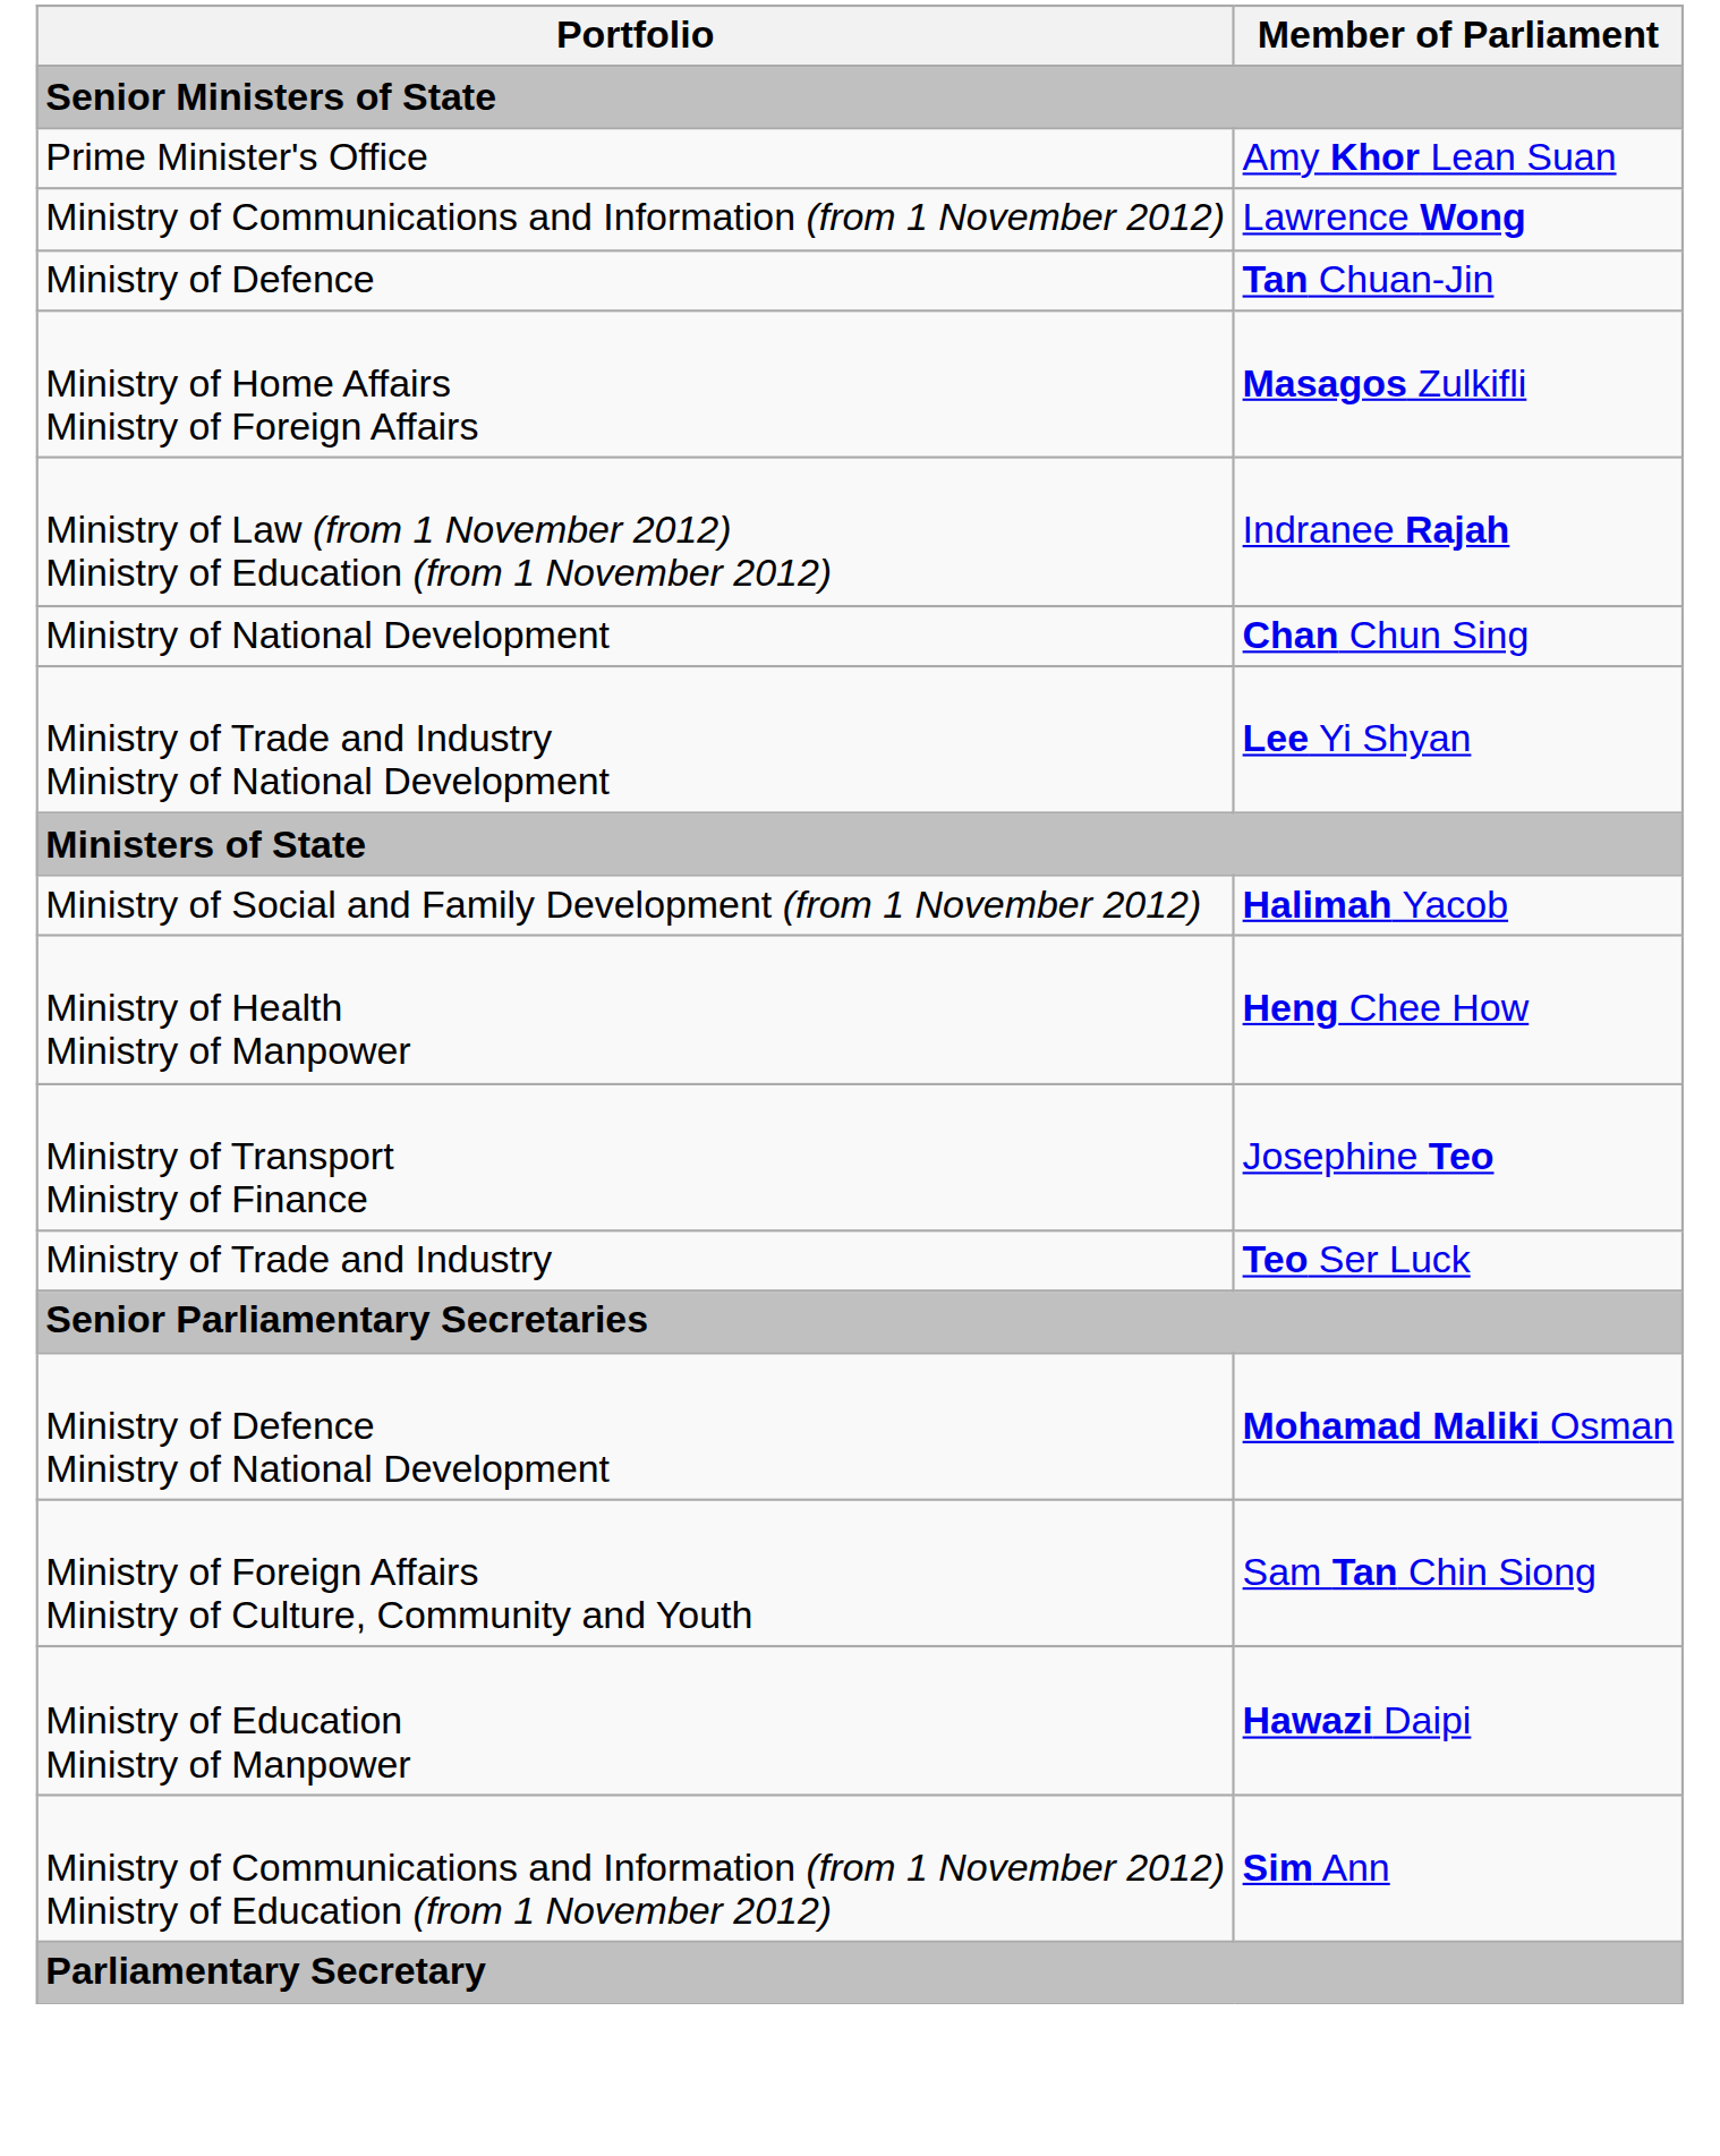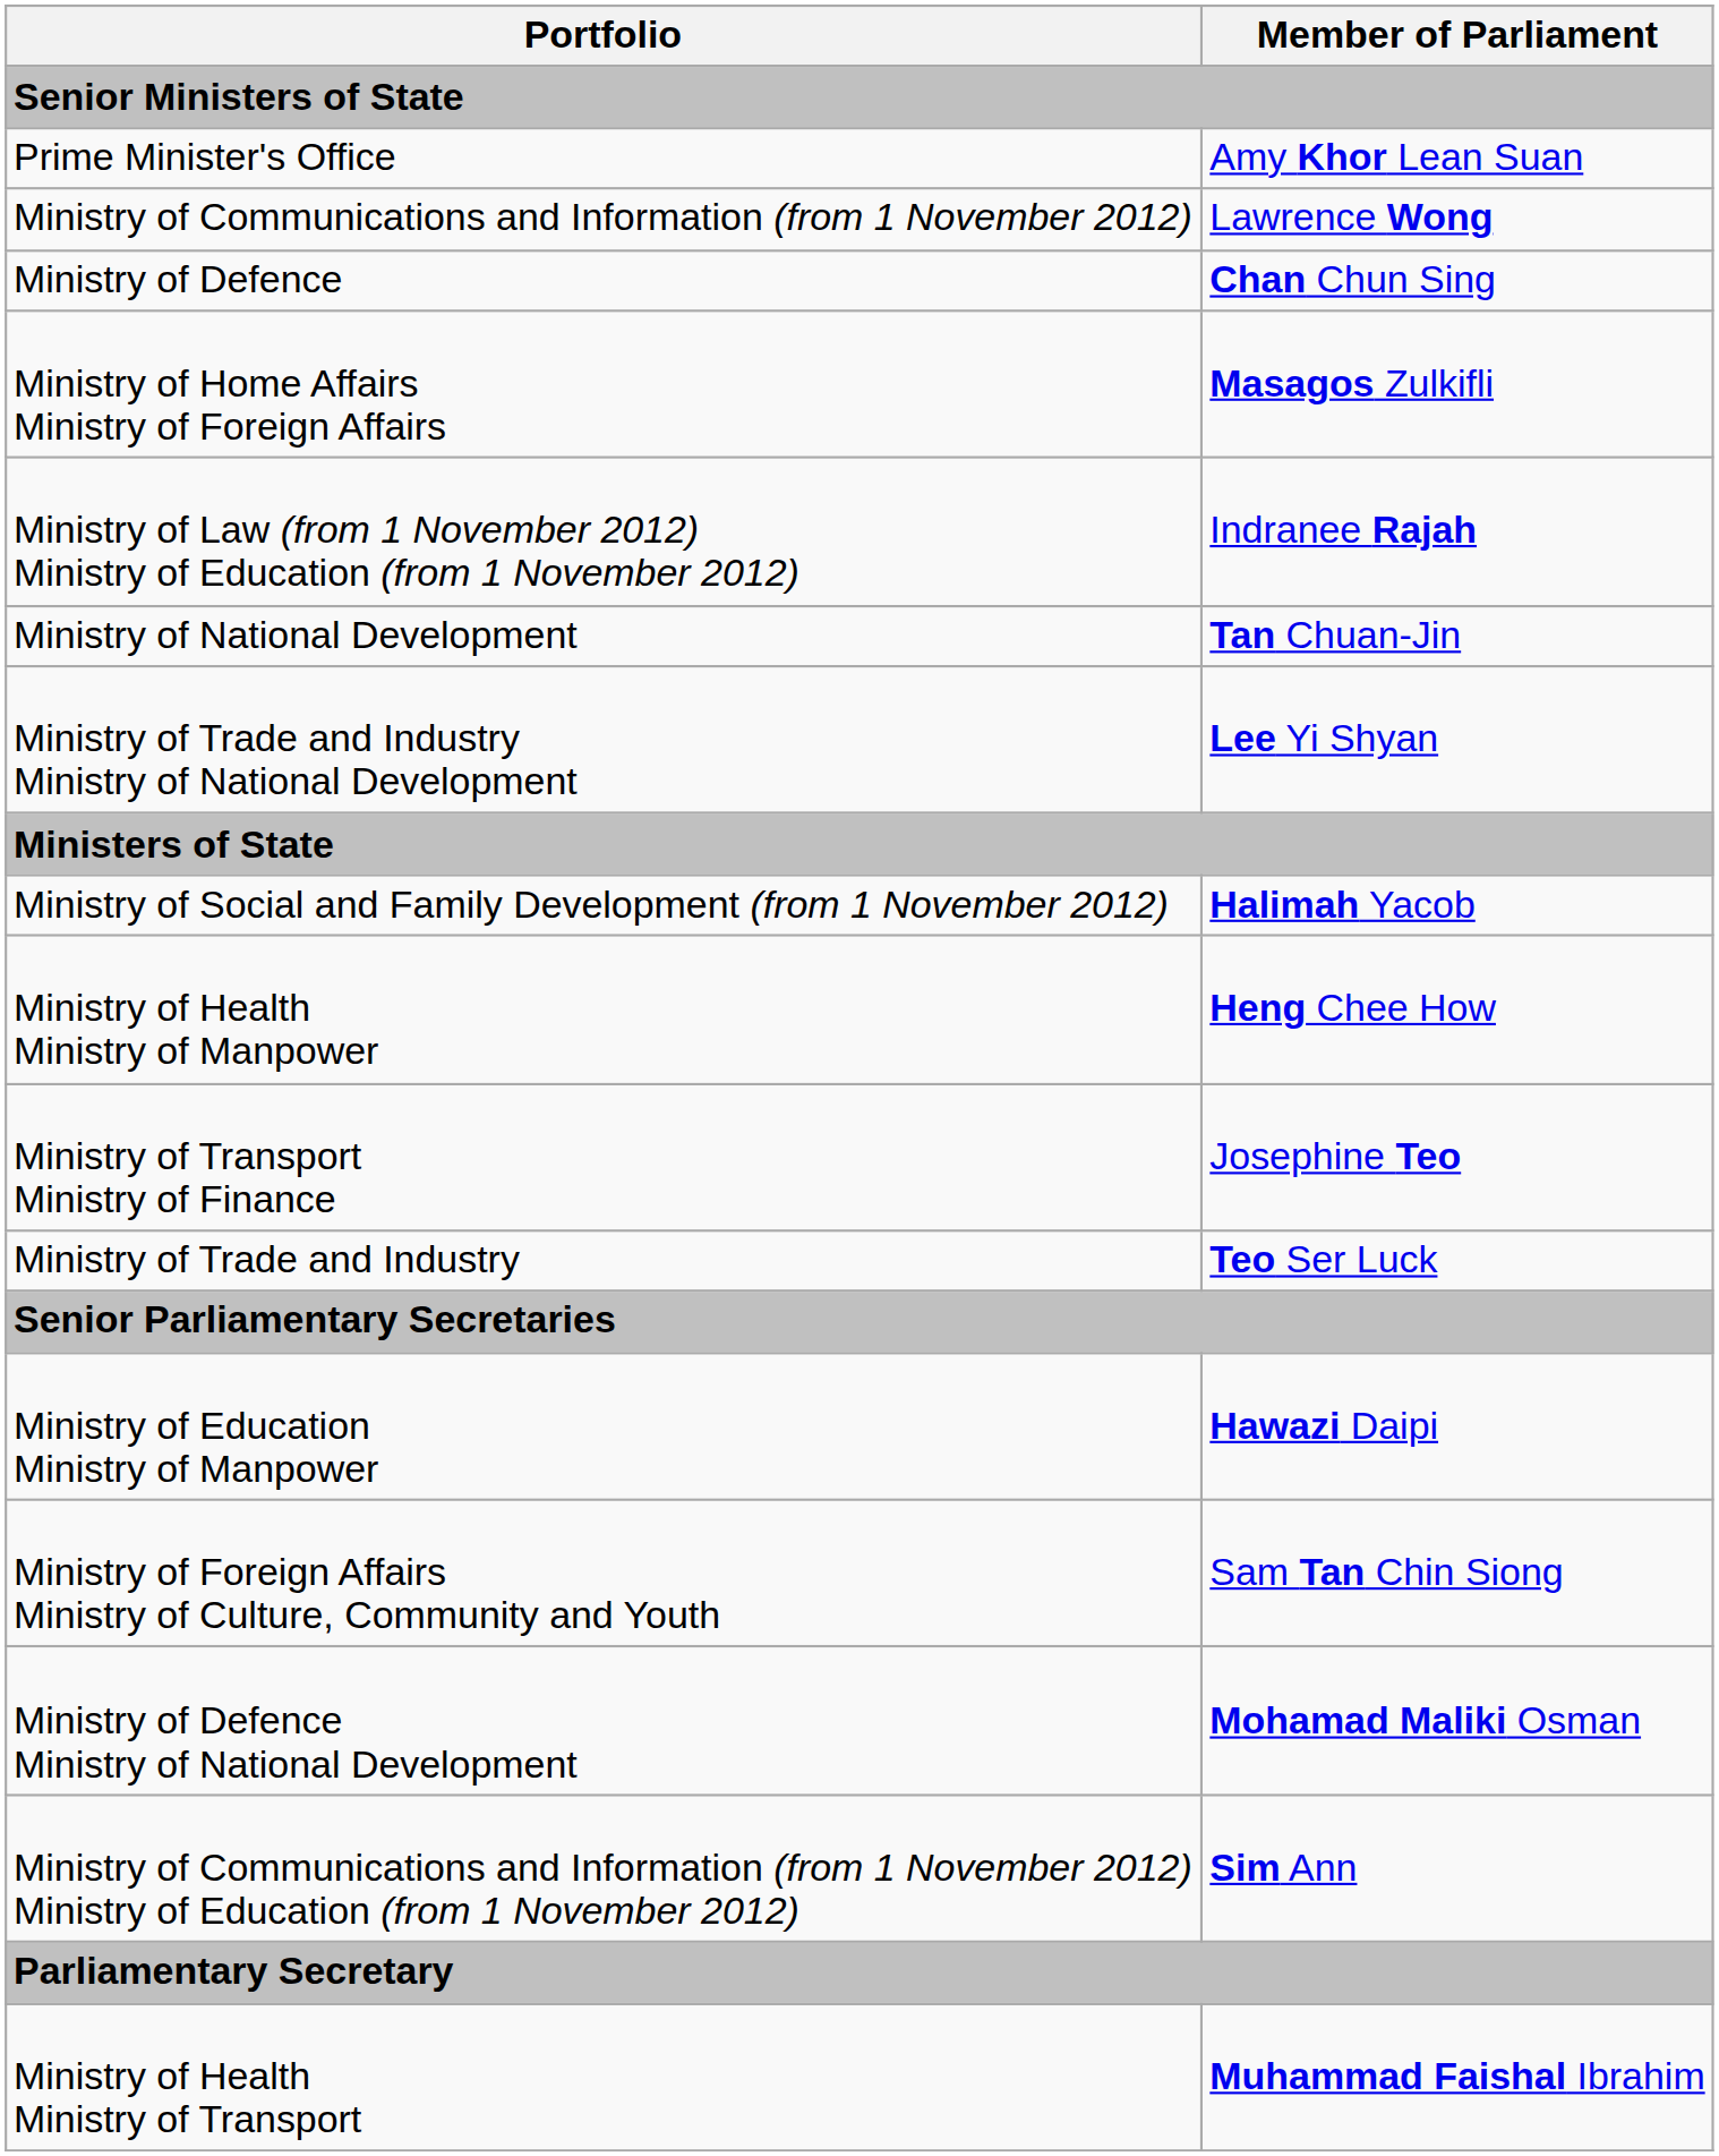Ministry of Defence | Member of Parliament: Tan Chuan-Jin -> Chan Chun Sing
Ministry of National Development | Member of Parliament: Chan Chun Sing -> Tan Chuan-Jin
rows swapped: Ministry of Defence Ministry of National Development <-> Ministry of Education Ministry of Manpower
+ row: Ministry of Health Ministry of Transport | Muhammad Faishal Ibrahim
